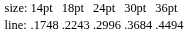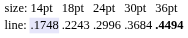line: | column 2: no background -> lavender background
line: | column 6: normal -> bold
